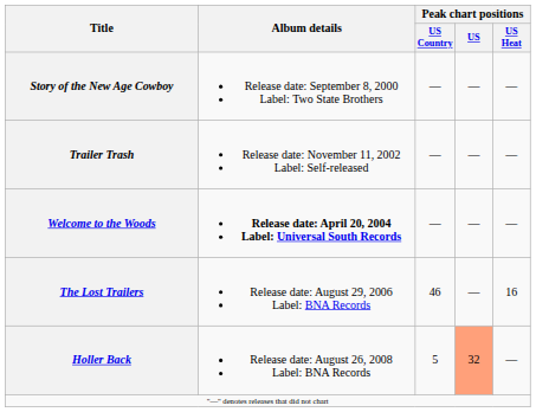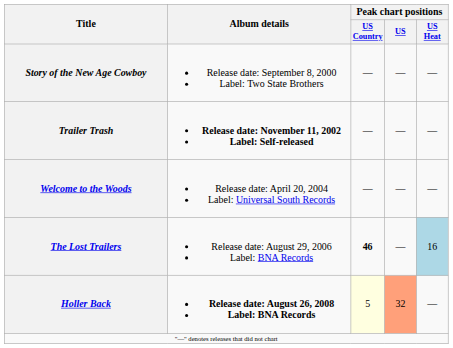Trailer Trash | Album details: normal -> bold
Welcome to the Woods | Album details: bold -> normal
The Lost Trailers | Peak chart positions / US Country: normal -> bold
The Lost Trailers | Peak chart positions / US Heat: no background -> lightblue background
Holler Back | Album details: normal -> bold
Holler Back | Peak chart positions / US Country: no background -> lightyellow background
